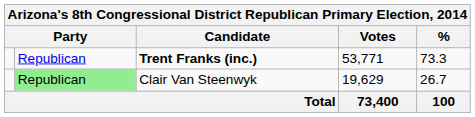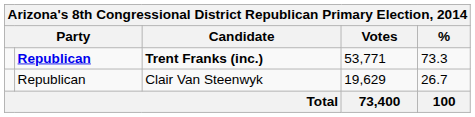Trent Franks (inc.) | column 2: normal -> bold
Clair Van Steenwyk | column 2: lightgreen background -> no background
